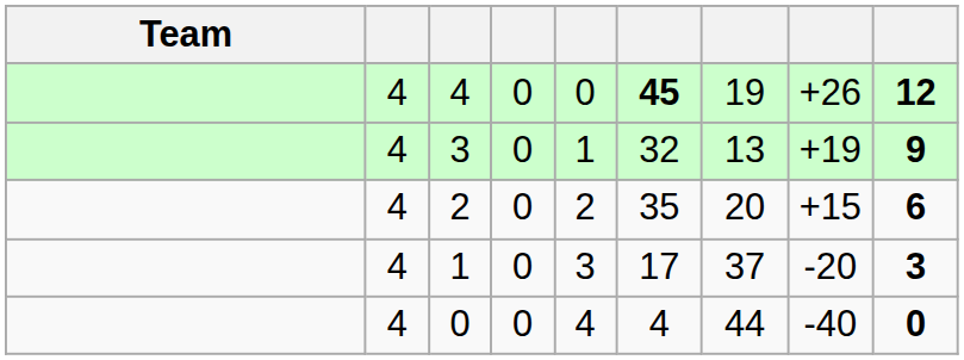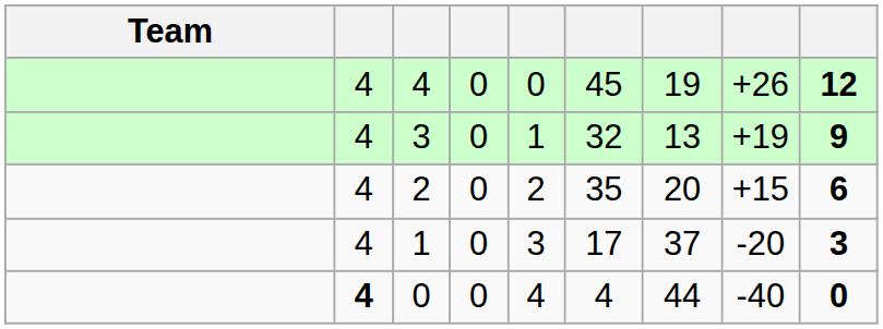row 2 | column 6: bold -> normal
row 6 | column 2: normal -> bold
